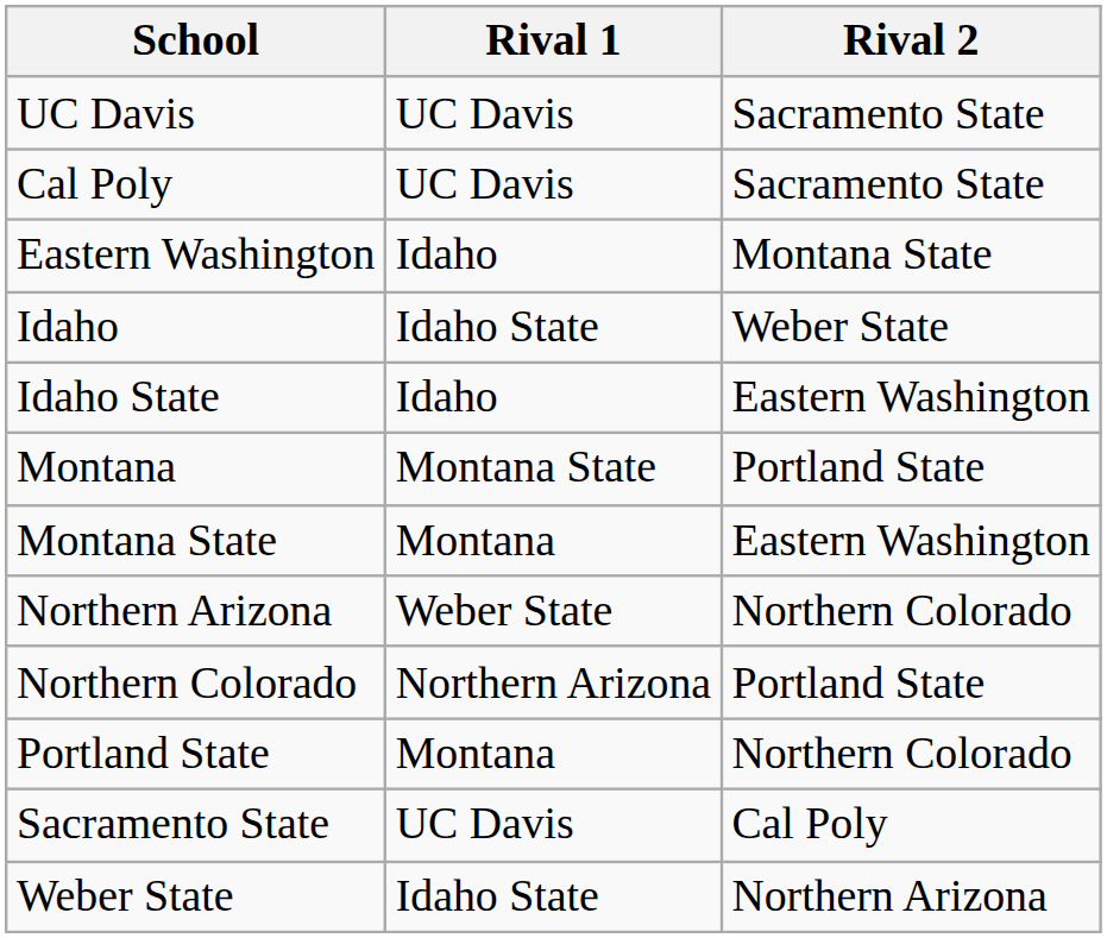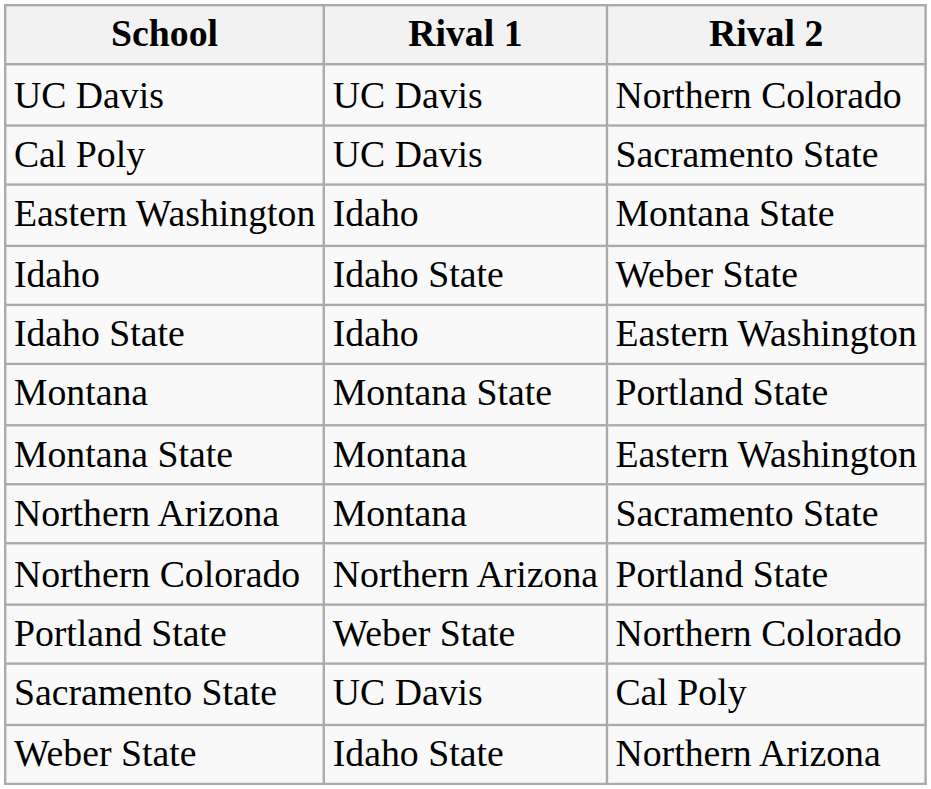row 2 | Rival 2: Sacramento State -> Northern Colorado
row 9 | Rival 1: Weber State -> Montana
row 9 | Rival 2: Northern Colorado -> Sacramento State
row 11 | Rival 1: Montana -> Weber State
